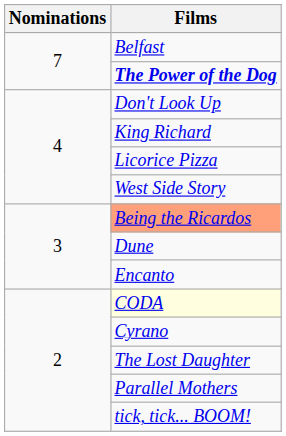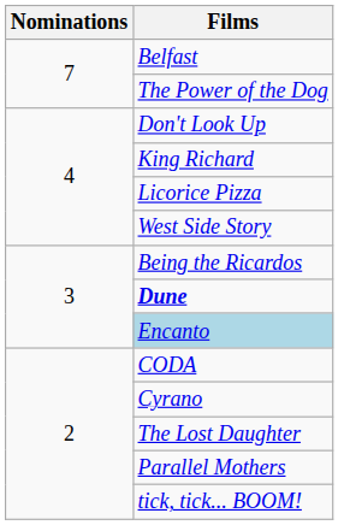The Power of the Dog | Films: bold -> normal
Being the Ricardos | Films: lightsalmon background -> no background
Dune | Films: normal -> bold
Encanto | Films: no background -> lightblue background
CODA | Films: lightyellow background -> no background
